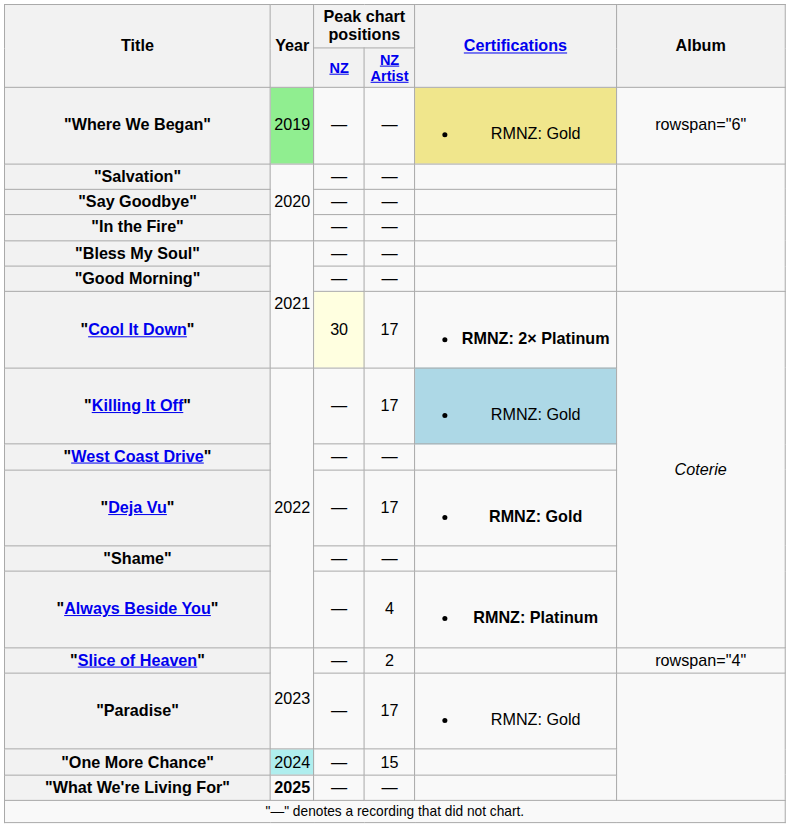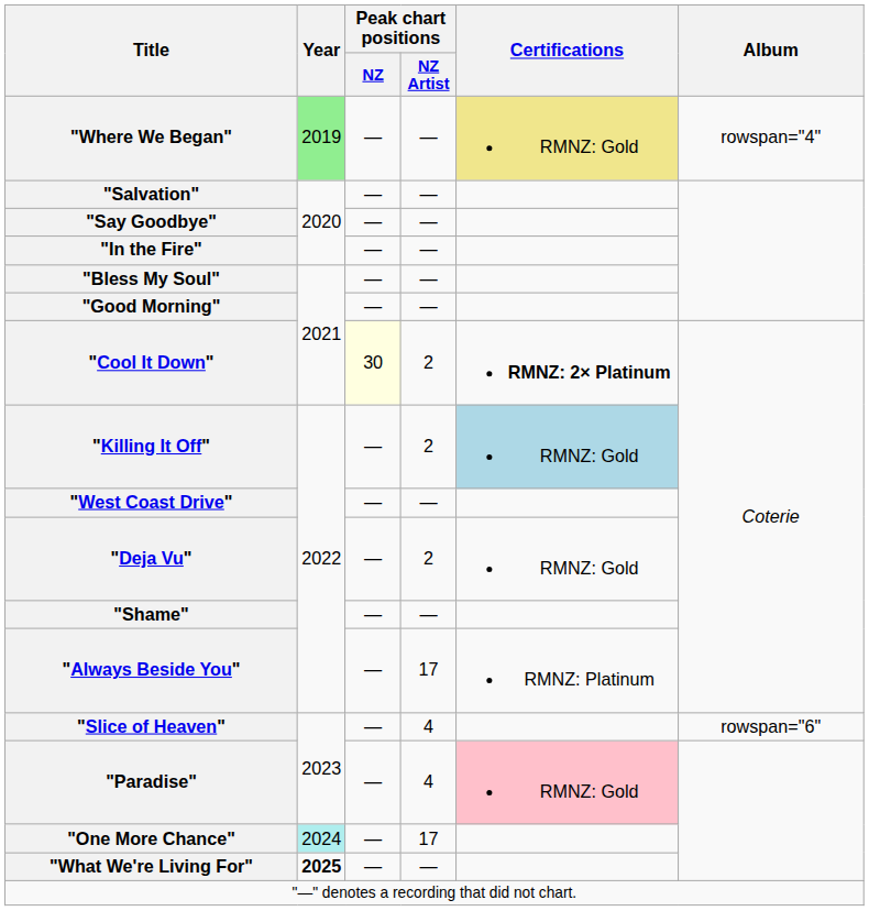"Where We Began" | Album: rowspan="6" -> rowspan="4"
"Cool It Down" | Peak chart positions / NZ Artist: 17 -> 2
"Killing It Off" | Peak chart positions / NZ Artist: 17 -> 2
"Deja Vu" | Peak chart positions / NZ Artist: 17 -> 2
"Deja Vu" | Certifications: bold -> normal
"Always Beside You" | Peak chart positions / NZ Artist: 4 -> 17
"Always Beside You" | Certifications: bold -> normal
"Slice of Heaven" | Peak chart positions / NZ Artist: 2 -> 4
"Slice of Heaven" | Album: rowspan="4" -> rowspan="6"
"Paradise" | Peak chart positions / NZ Artist: 17 -> 4
"Paradise" | Certifications: no background -> pink background
"One More Chance" | Peak chart positions / NZ Artist: 15 -> 17
